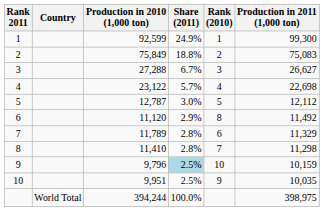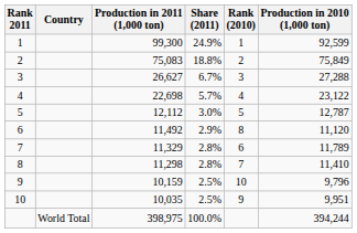columns swapped: Production in 2011 (1,000 ton) <-> Production in 2010 (1,000 ton)
row 10 | Share (2011): lightblue background -> no background
